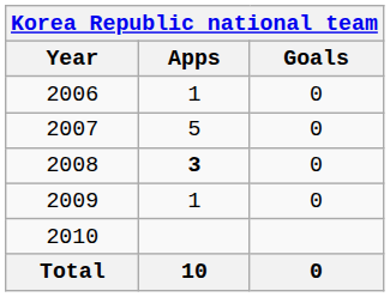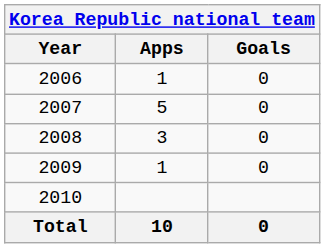2008 | Apps: bold -> normal
